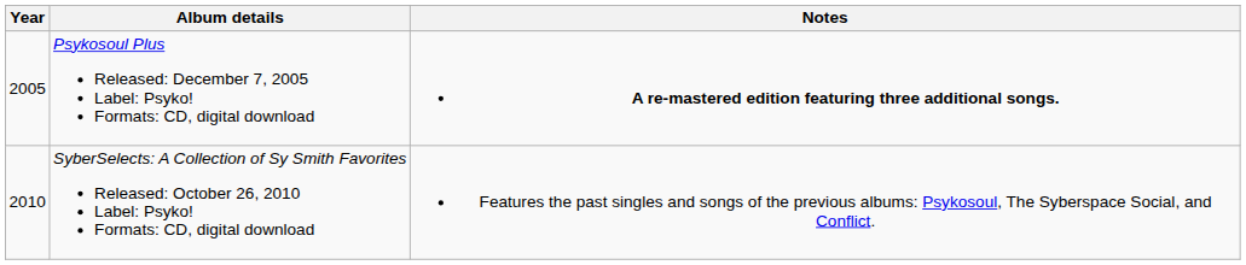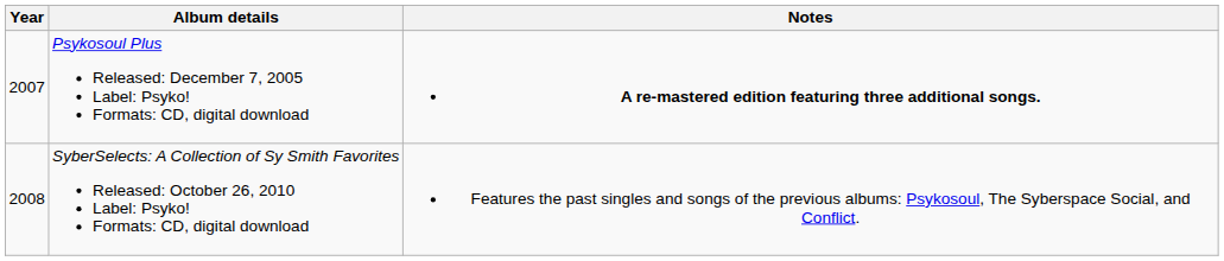row 2 | Year: 2005 -> 2007
row 3 | Year: 2010 -> 2008
